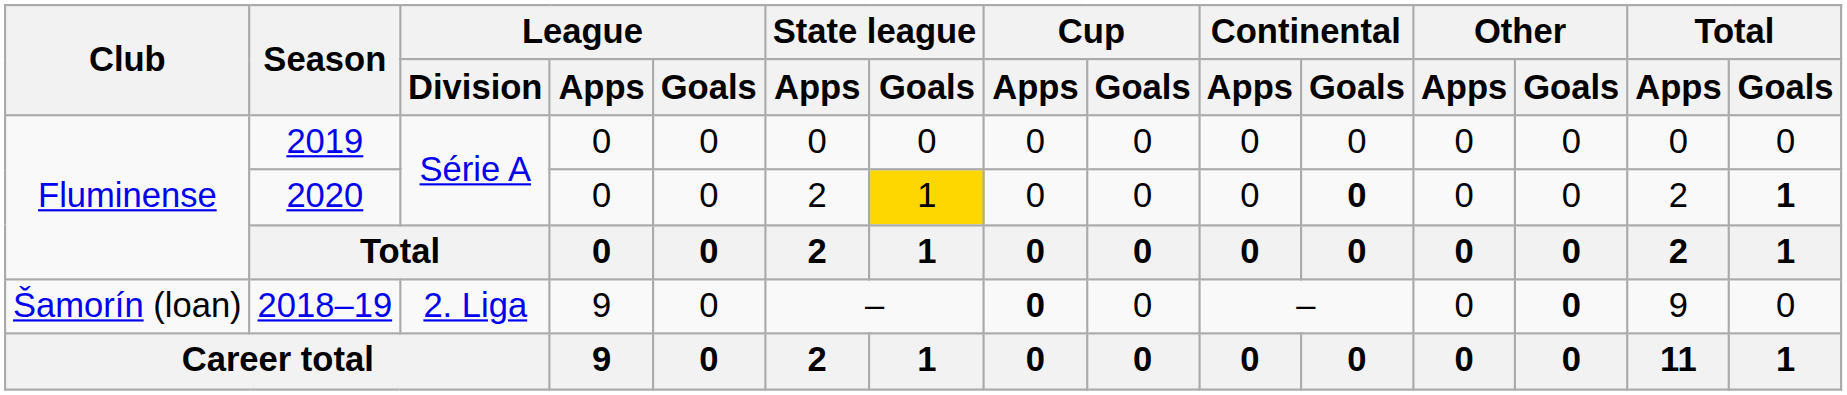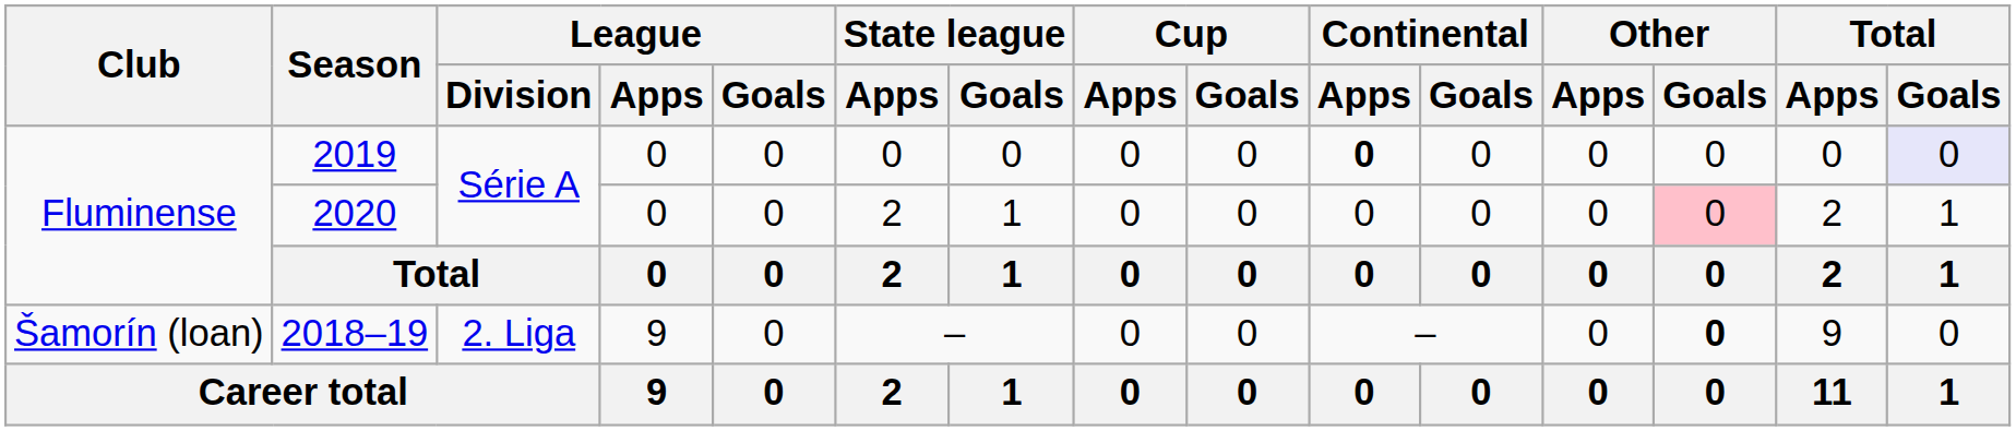2019 | Continental / Apps: normal -> bold
2019 | Total / Goals: no background -> lavender background
2020 | State league / Goals: gold background -> no background
2020 | Continental / Goals: bold -> normal
2020 | Other / Goals: no background -> pink background
2020 | Total / Goals: bold -> normal
2018–19 | Cup / Apps: bold -> normal
